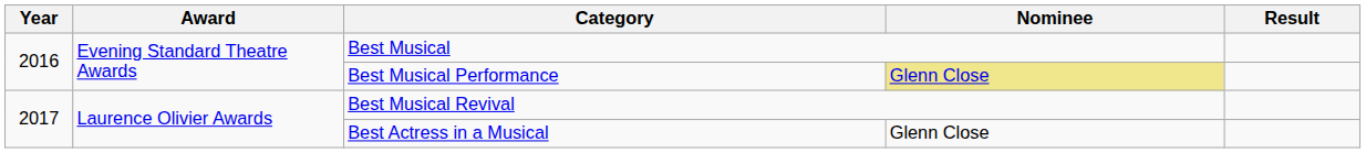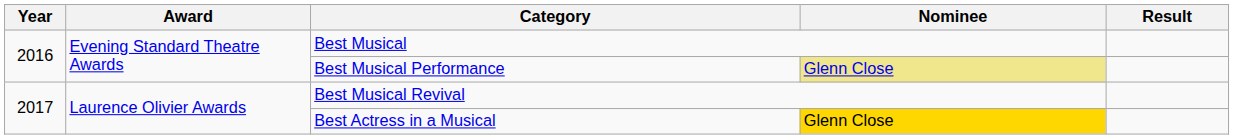Best Actress in a Musical | Nominee: no background -> gold background
